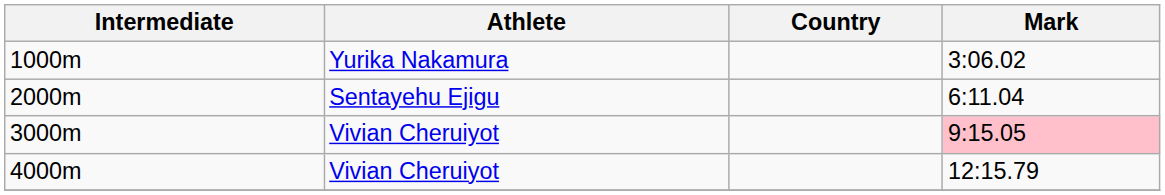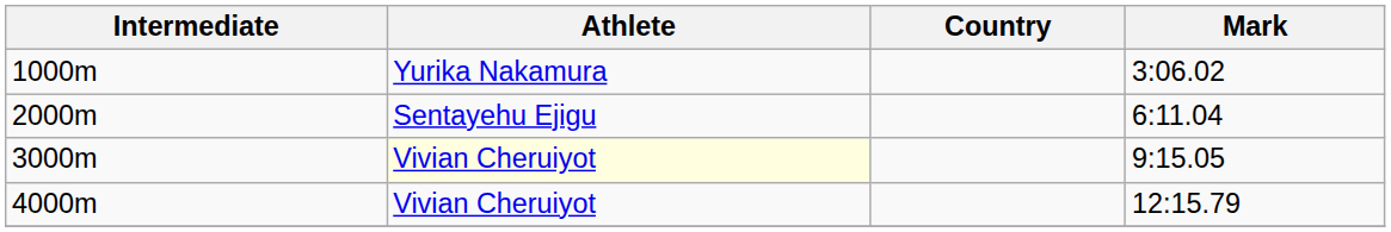3000m | Athlete: no background -> lightyellow background
3000m | Mark: pink background -> no background
